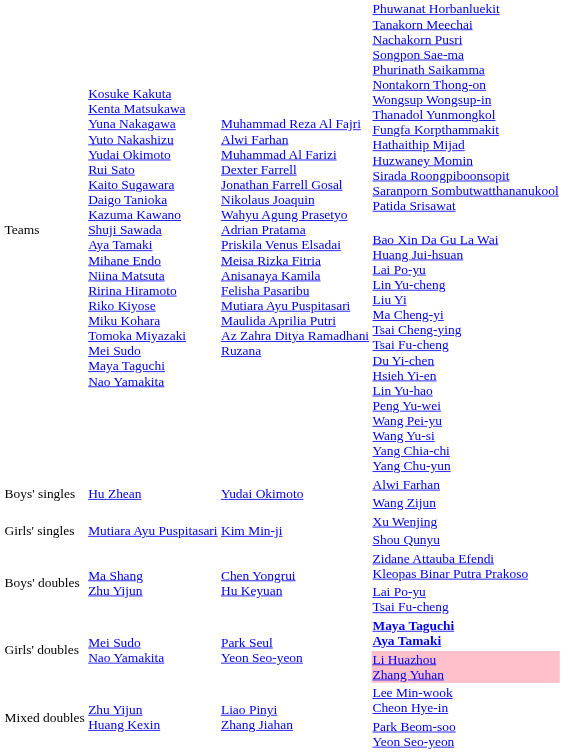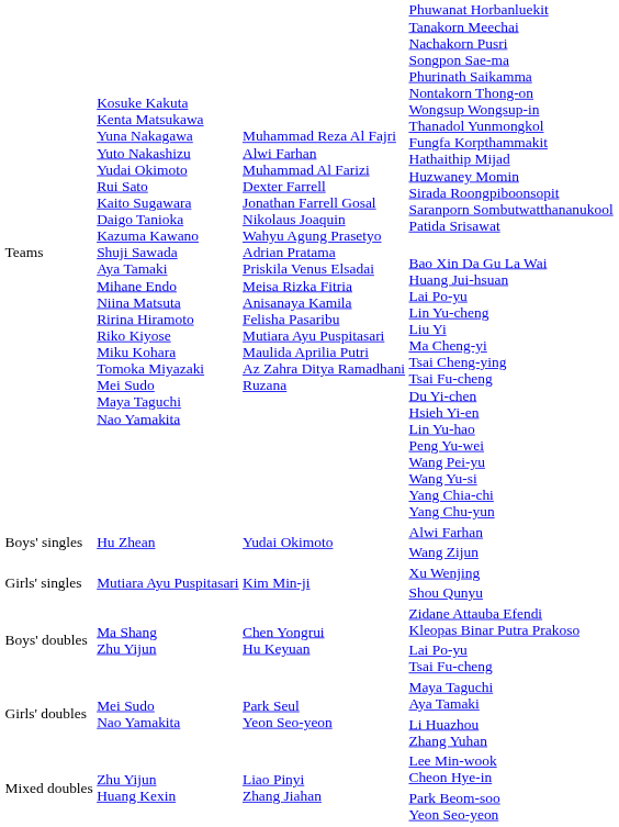Maya Taguchi Aya Tamaki | column 4: bold -> normal
Li Huazhou Zhang Yuhan | column 4: pink background -> no background
